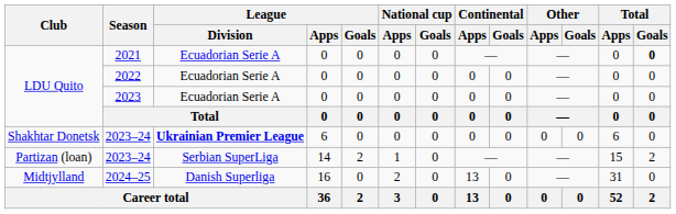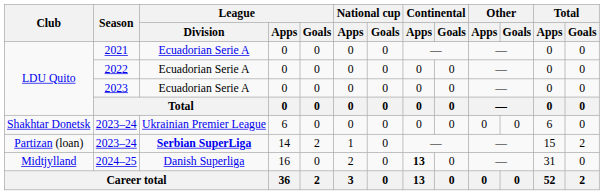2021 | Total / Goals: bold -> normal
Shakhtar Donetsk / 2023–24 | League / Division: bold -> normal
Partizan (loan) / 2023–24 | League / Division: normal -> bold
2024–25 | Continental / Apps: normal -> bold
